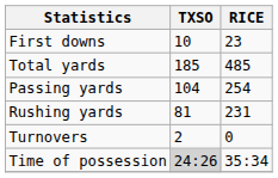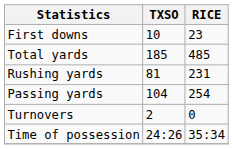rows swapped: Rushing yards <-> Passing yards
Time of possession | TXSO: lightgrey background -> no background
